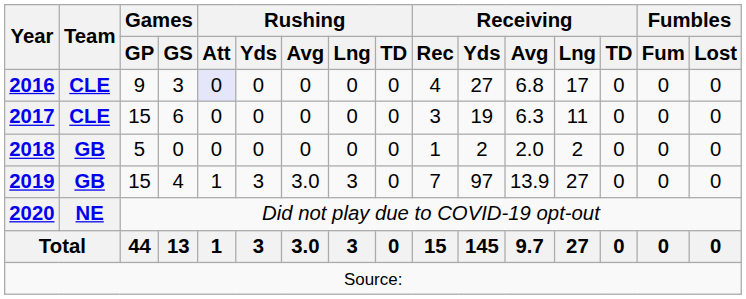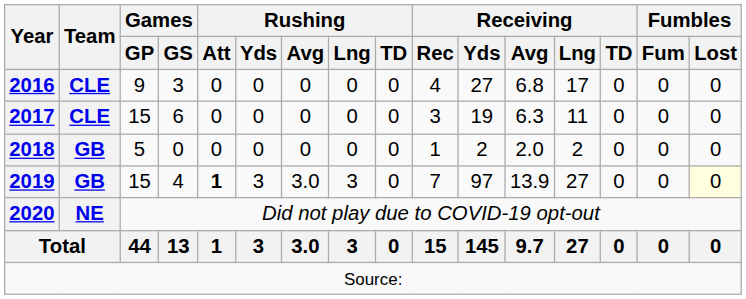2016 | Rushing / Att: lavender background -> no background
2019 | Rushing / Att: normal -> bold
2019 | Fumbles / Lost: no background -> lightyellow background
